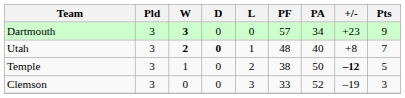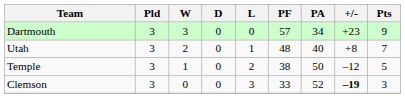Dartmouth | W: bold -> normal
Utah | W: bold -> normal
Utah | D: bold -> normal
Temple | +/-: bold -> normal
Clemson | +/-: normal -> bold
